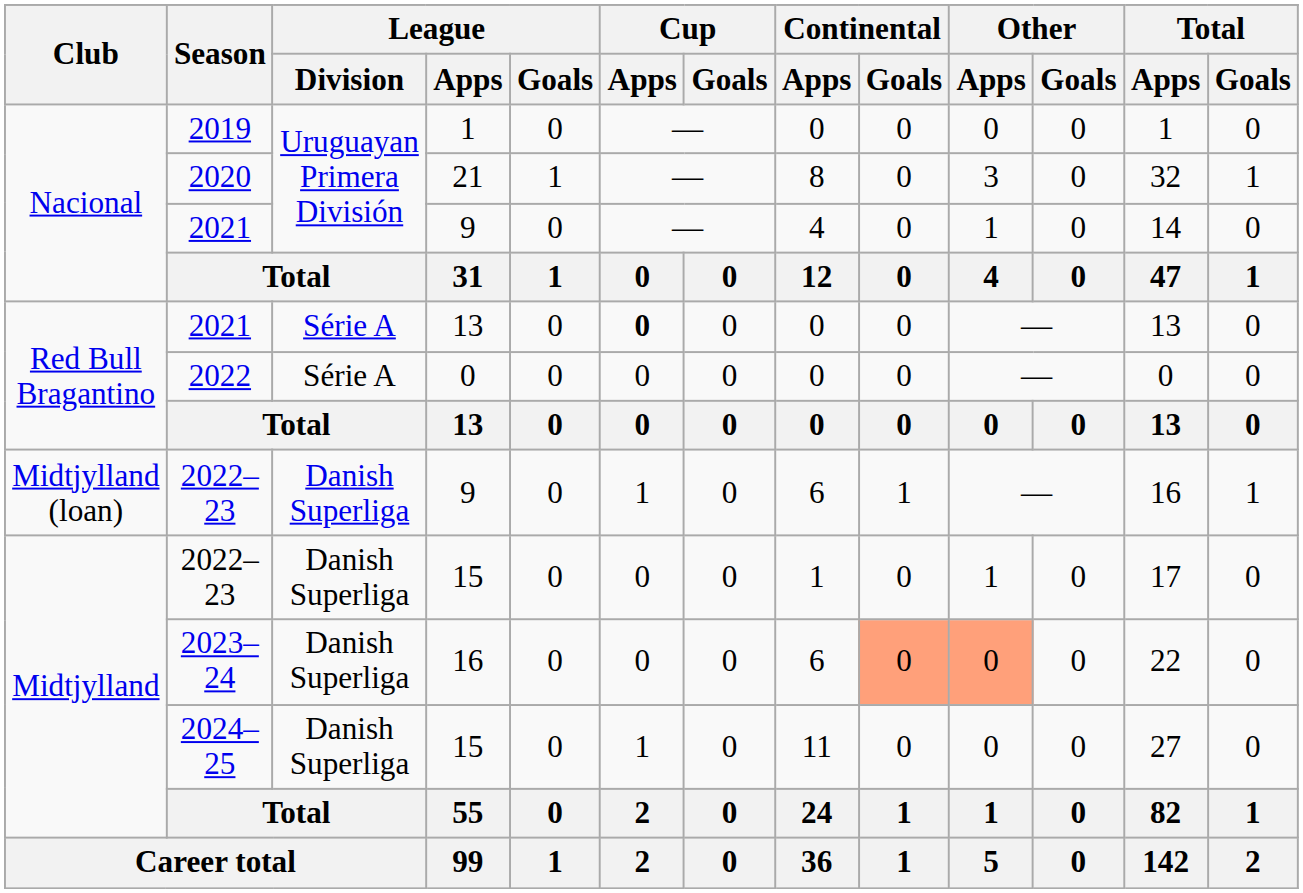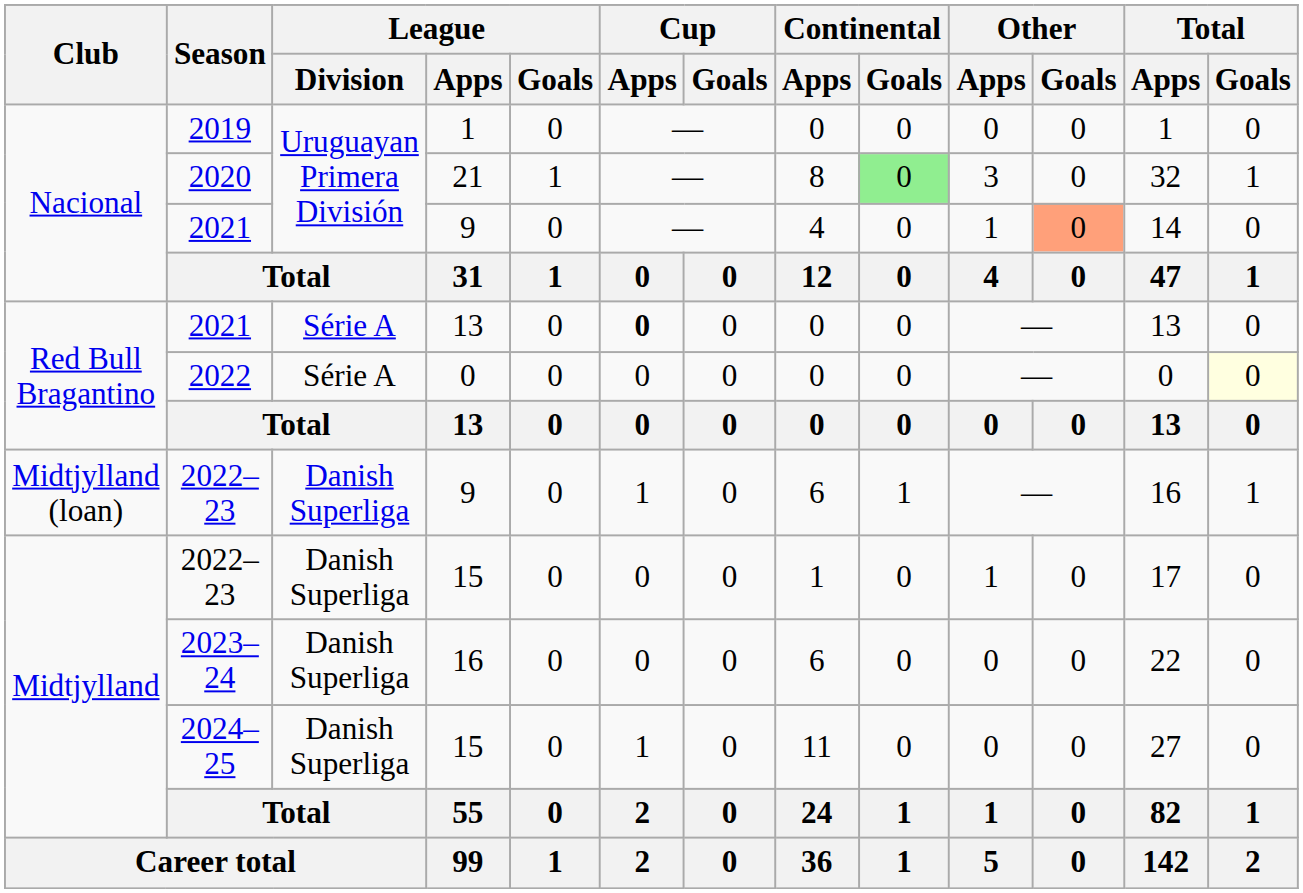2020 | Continental / Goals: no background -> lightgreen background
2021 / 9 | Other / Goals: no background -> lightsalmon background
2022 | Total / Goals: no background -> lightyellow background
2023–24 | Continental / Goals: lightsalmon background -> no background
2023–24 | Other / Apps: lightsalmon background -> no background
